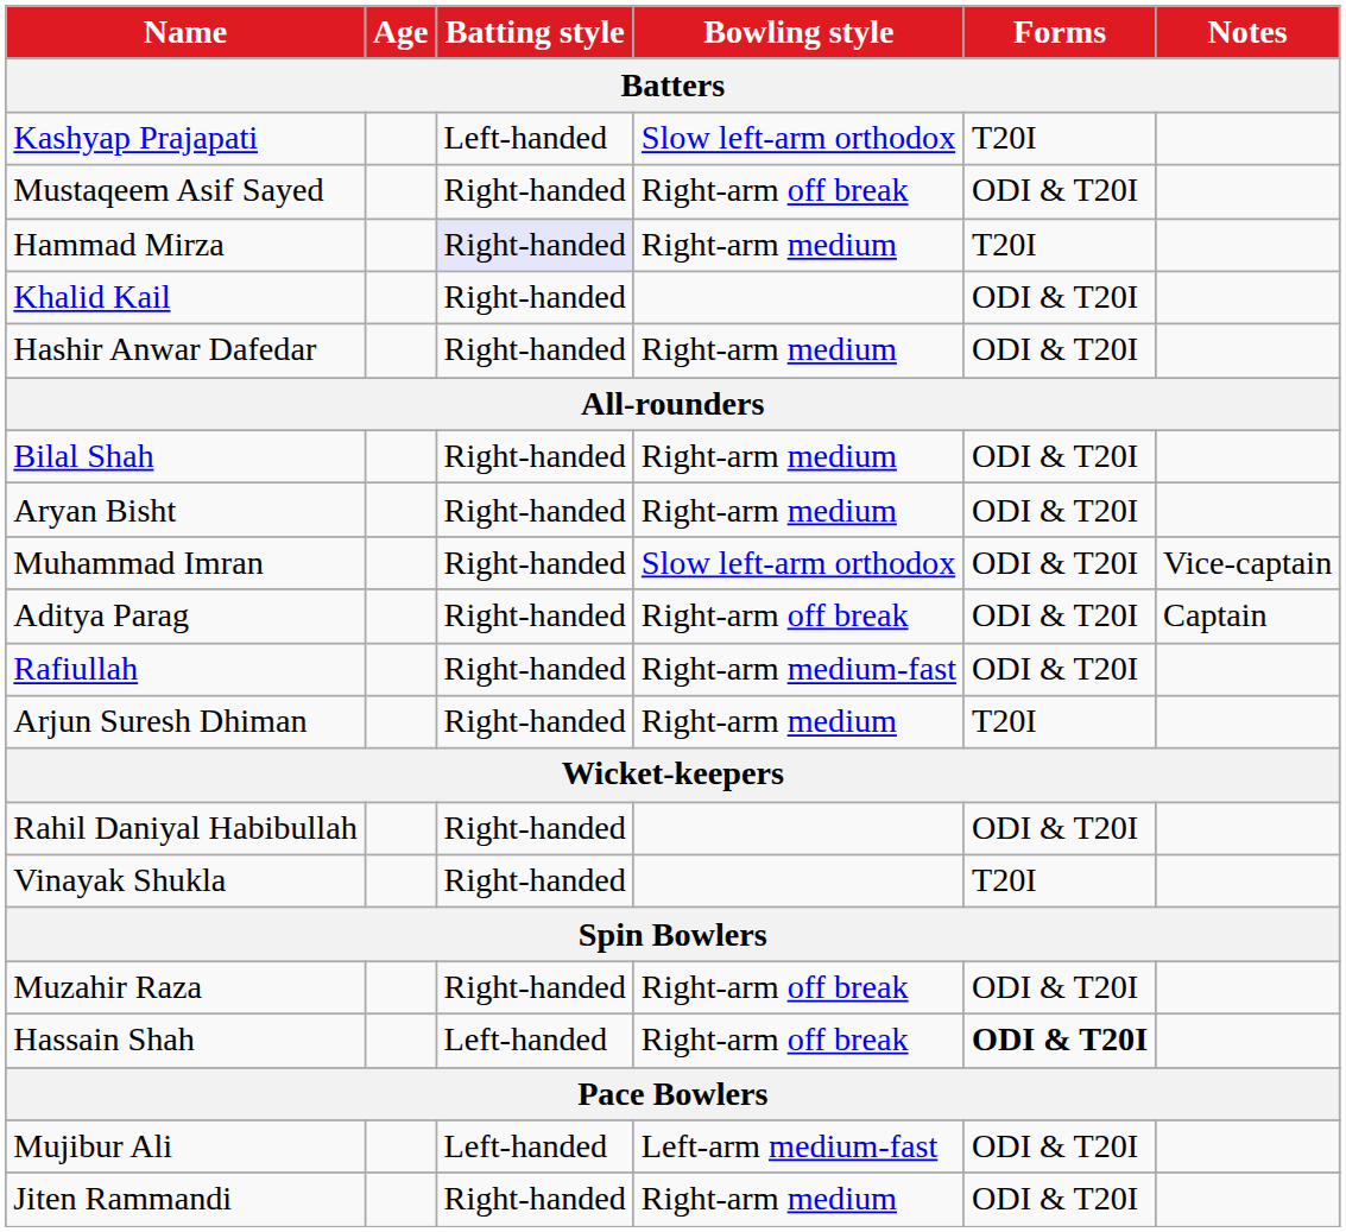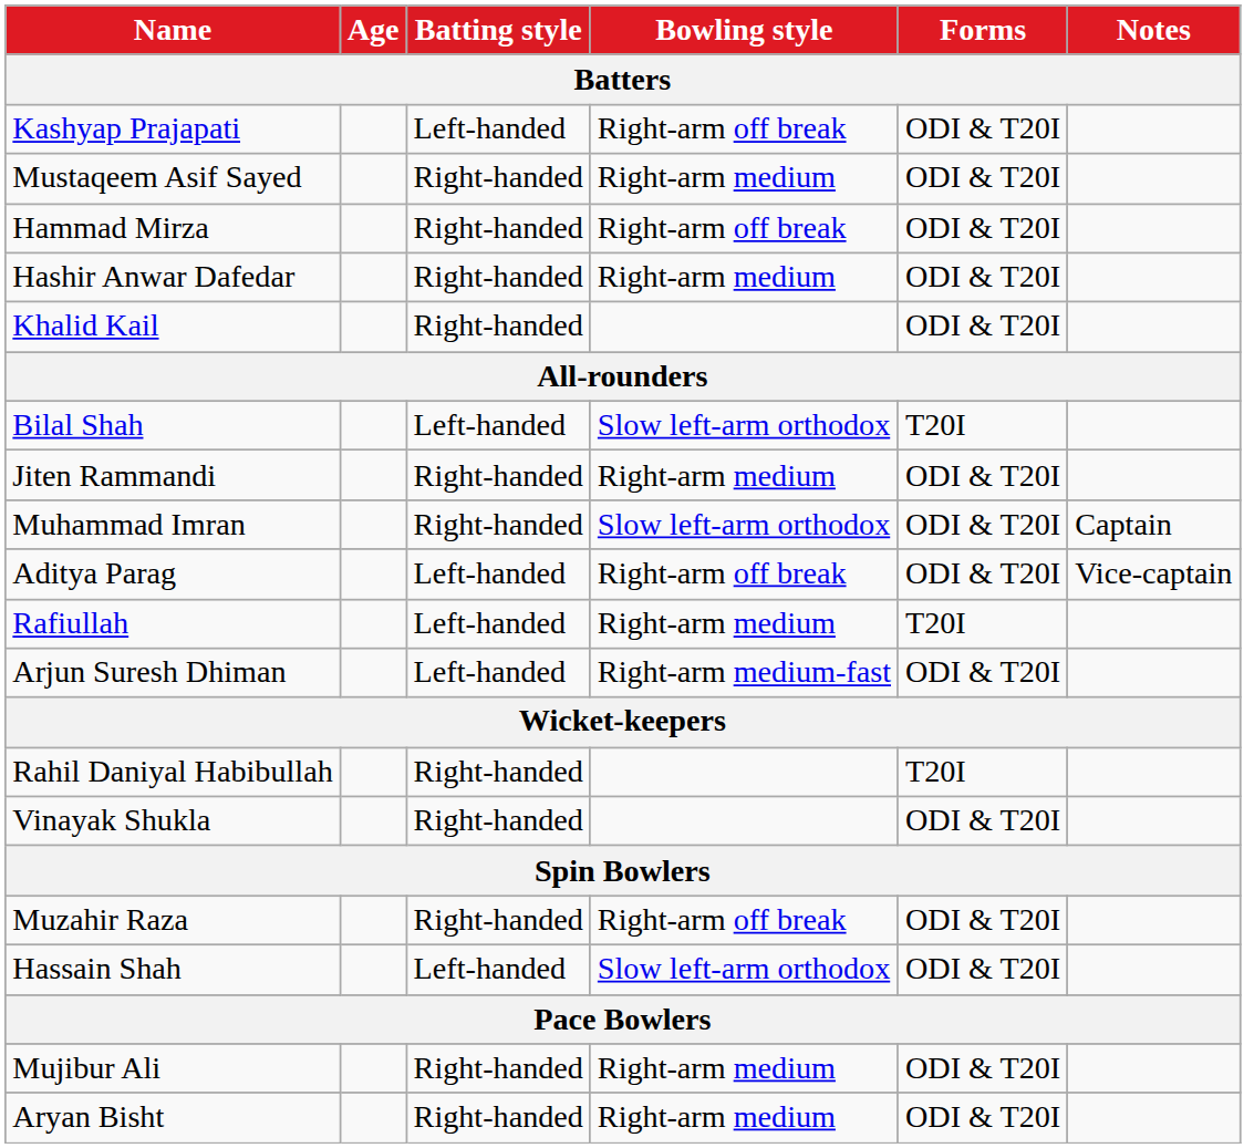Kashyap Prajapati | Bowling style: Slow left-arm orthodox -> Right-arm off break
Kashyap Prajapati | Forms: T20I -> ODI & T20I
Mustaqeem Asif Sayed | Bowling style: Right-arm off break -> Right-arm medium
Hammad Mirza | Batting style: lavender background -> no background
Hammad Mirza | Bowling style: Right-arm medium -> Right-arm off break
Hammad Mirza | Forms: T20I -> ODI & T20I
rows swapped: Hashir Anwar Dafedar <-> Khalid Kail
Bilal Shah | Batting style: Right-handed -> Left-handed
Bilal Shah | Bowling style: Right-arm medium -> Slow left-arm orthodox
Bilal Shah | Forms: ODI & T20I -> T20I
rows swapped: Aryan Bisht <-> Jiten Rammandi
Muhammad Imran | Notes: Vice-captain -> Captain
Aditya Parag | Batting style: Right-handed -> Left-handed
Aditya Parag | Notes: Captain -> Vice-captain
Rafiullah | Batting style: Right-handed -> Left-handed
Rafiullah | Bowling style: Right-arm medium-fast -> Right-arm medium
Rafiullah | Forms: ODI & T20I -> T20I
Arjun Suresh Dhiman | Batting style: Right-handed -> Left-handed
Arjun Suresh Dhiman | Bowling style: Right-arm medium -> Right-arm medium-fast
Arjun Suresh Dhiman | Forms: T20I -> ODI & T20I
Rahil Daniyal Habibullah | Forms: ODI & T20I -> T20I
Vinayak Shukla | Forms: T20I -> ODI & T20I
Hassain Shah | Bowling style: Right-arm off break -> Slow left-arm orthodox
Hassain Shah | Forms: bold -> normal
Mujibur Ali | Batting style: Left-handed -> Right-handed
Mujibur Ali | Bowling style: Left-arm medium-fast -> Right-arm medium
